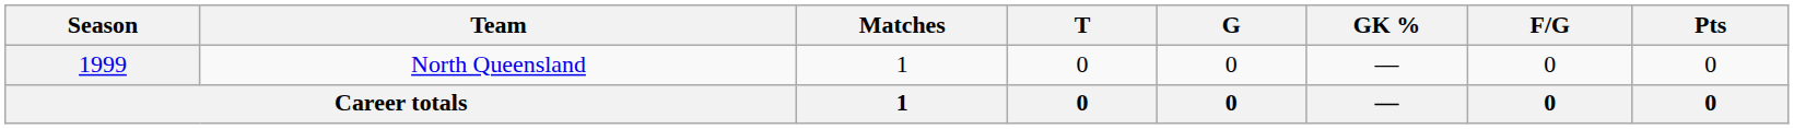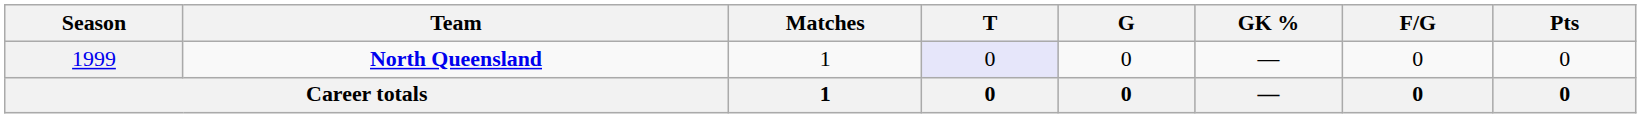1999 | Team: normal -> bold
1999 | T: no background -> lavender background
